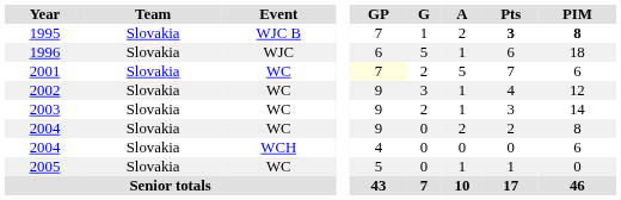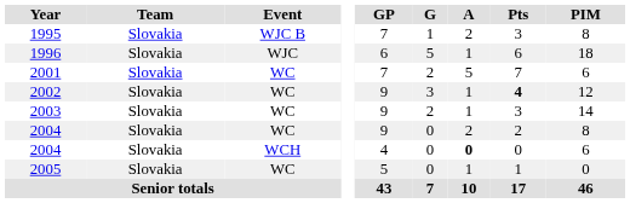1995 | Pts: bold -> normal
1995 | PIM: bold -> normal
2001 | GP: lightyellow background -> no background
2002 | Pts: normal -> bold
2004 / WCH | A: normal -> bold
